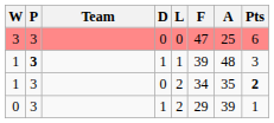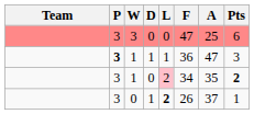columns swapped: Team <-> W
row 3 | F: 39 -> 36
row 3 | A: 48 -> 47
row 4 | L: no background -> pink background
row 5 | L: normal -> bold
row 5 | F: 29 -> 26
row 5 | A: 39 -> 37
